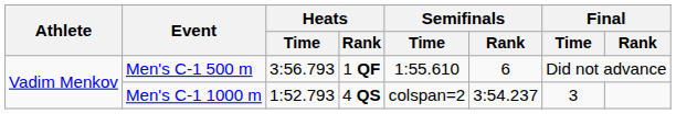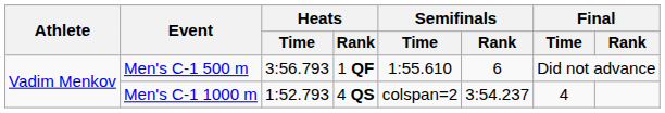Men's C-1 1000 m | Final / Time: 3 -> 4
